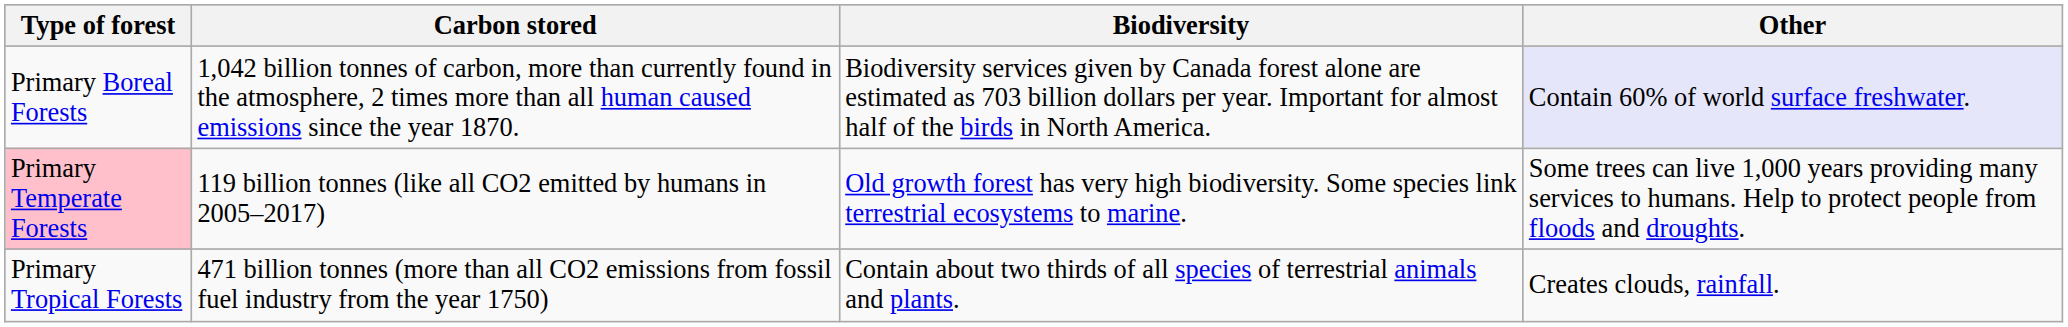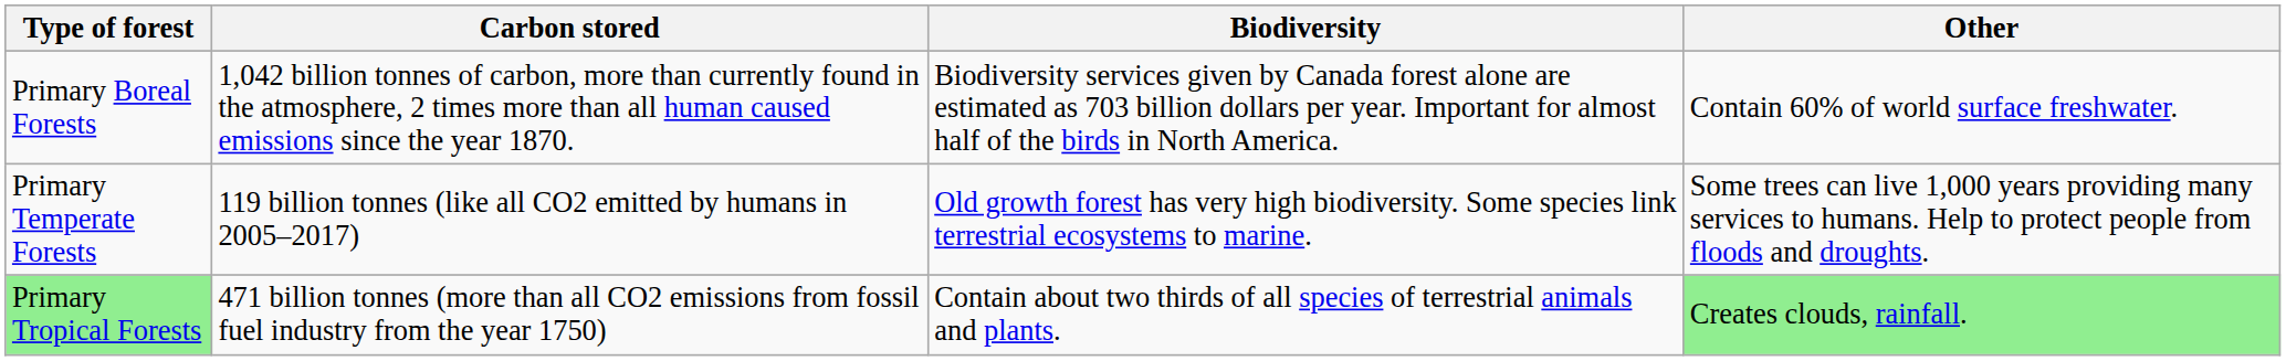row 2 | Other: lavender background -> no background
row 3 | Type of forest: pink background -> no background
row 4 | Type of forest: no background -> lightgreen background
row 4 | Other: no background -> lightgreen background
